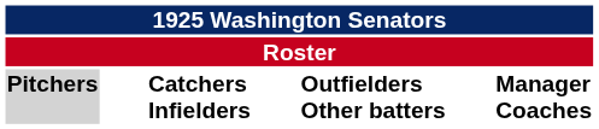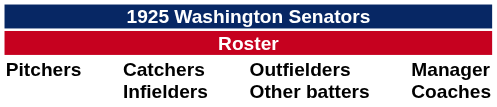Pitchers | column 1: lightgrey background -> no background
